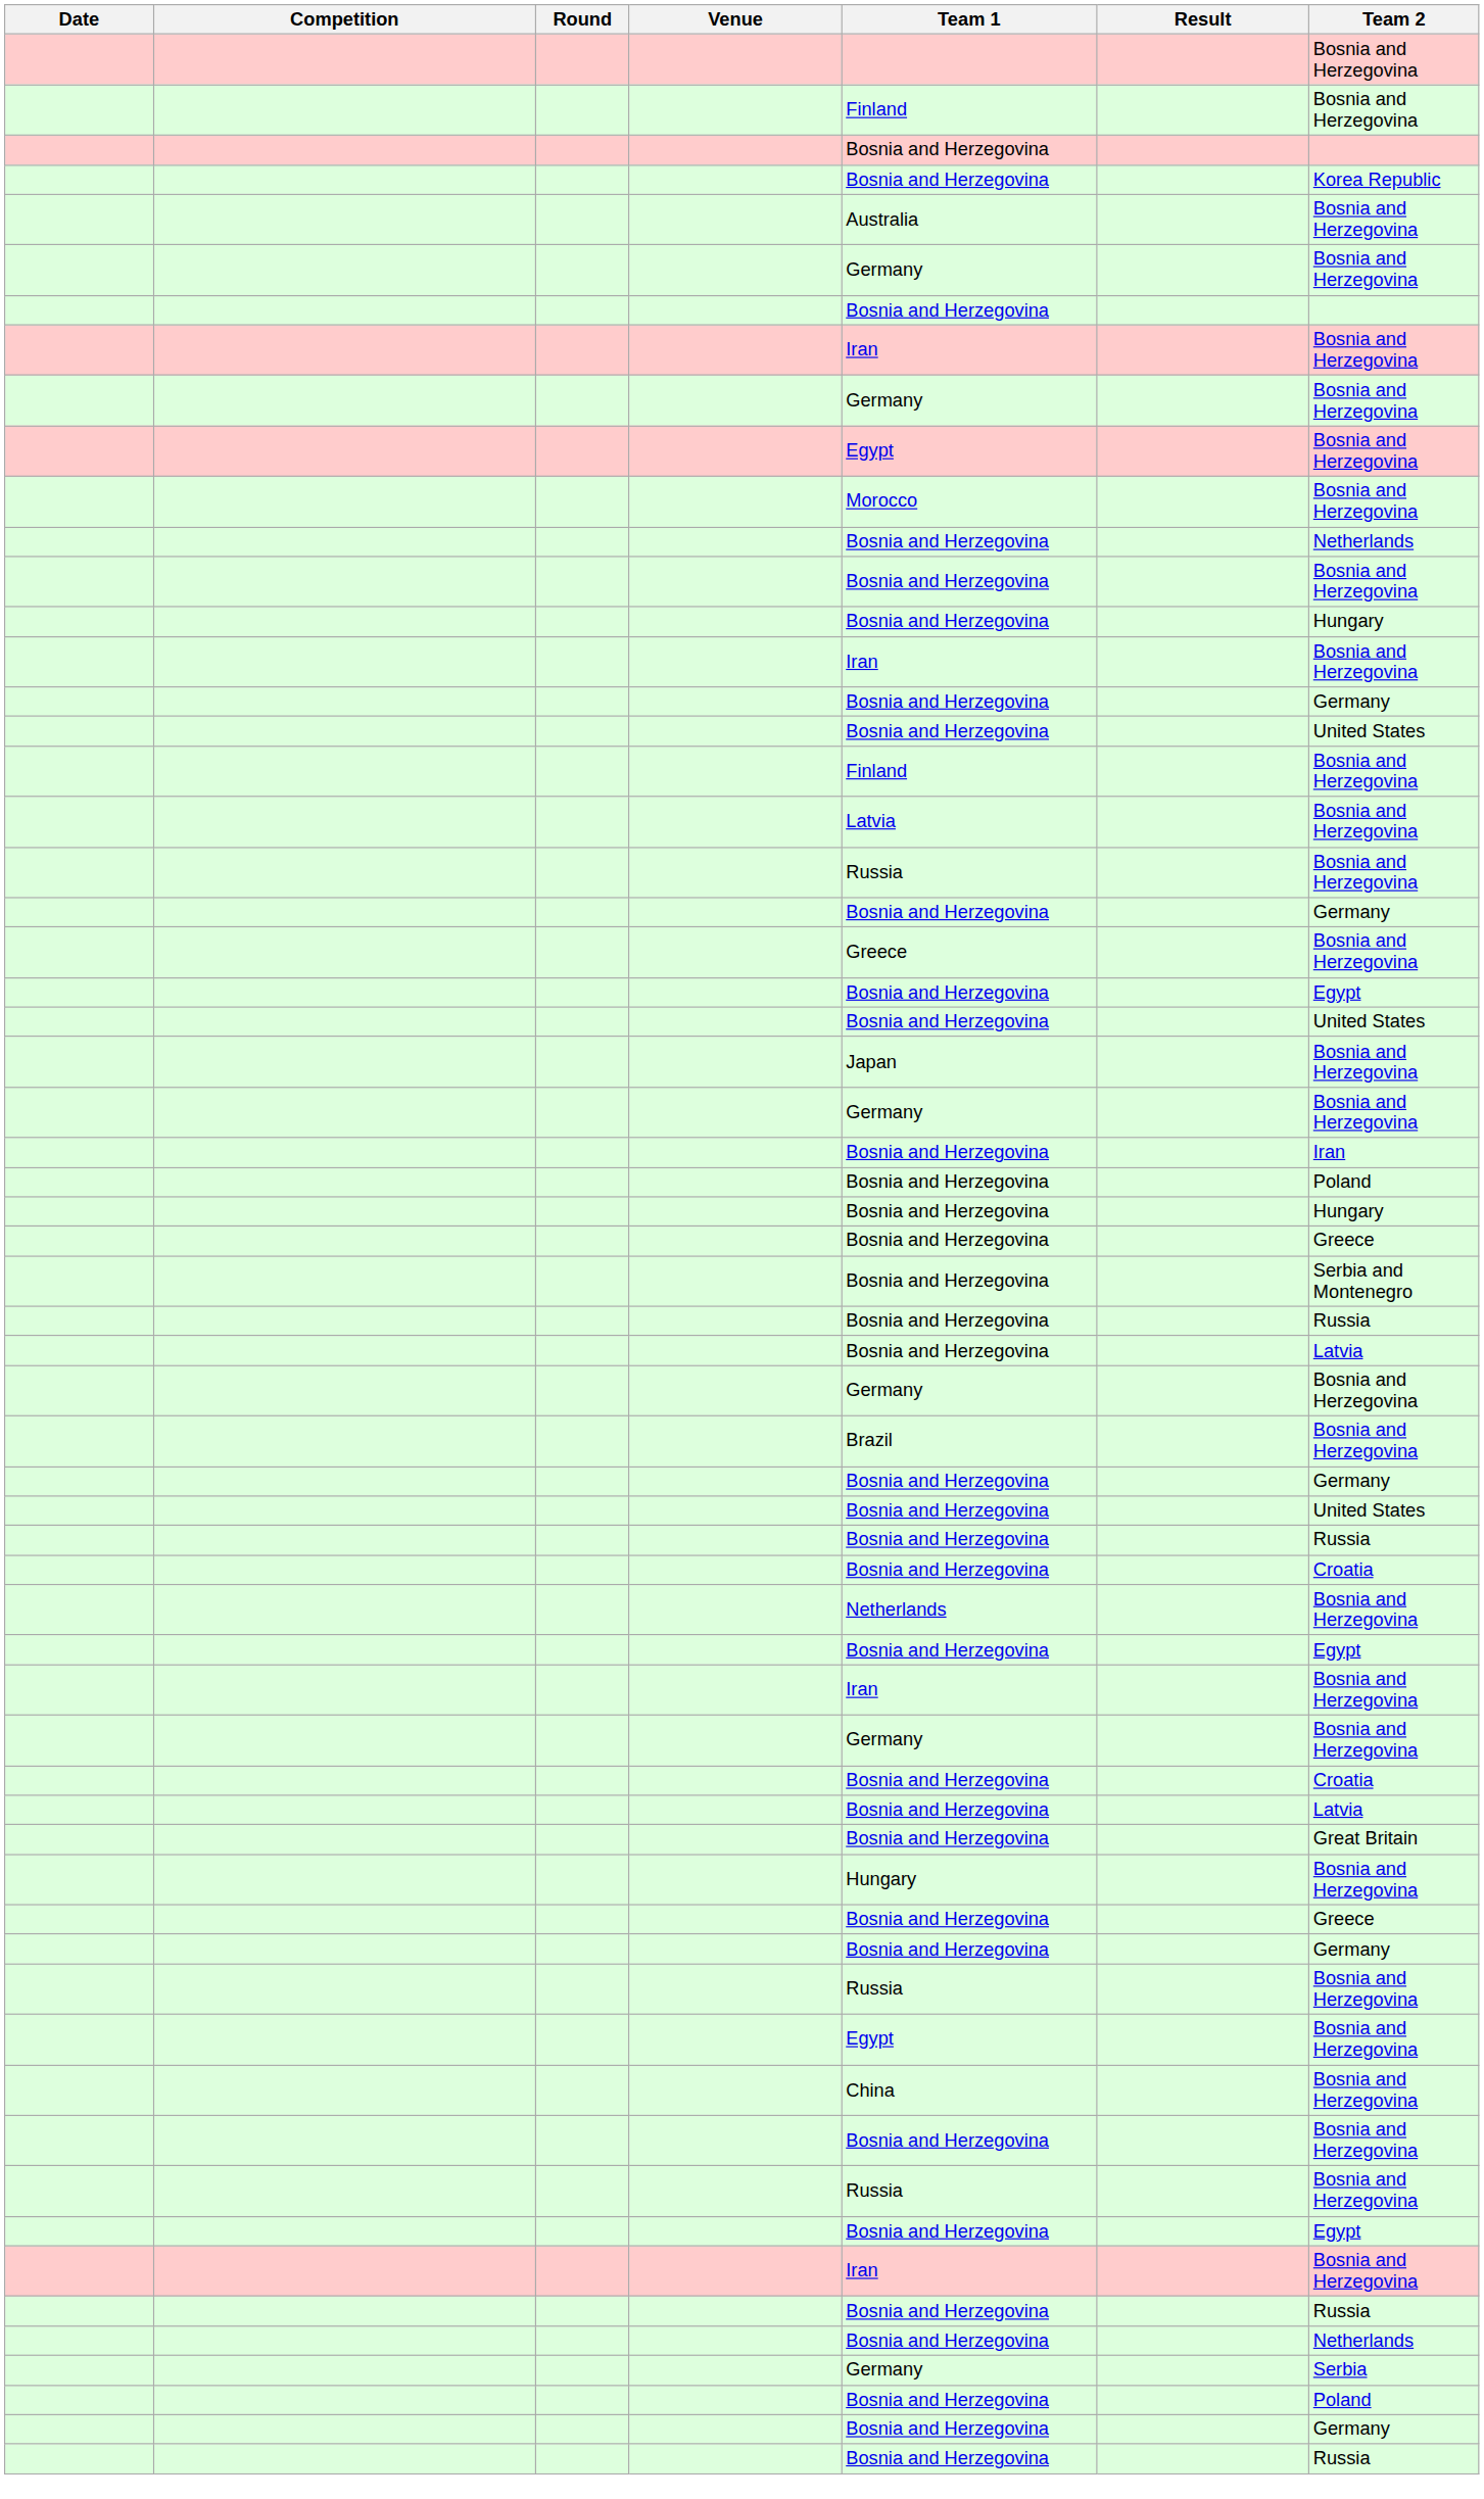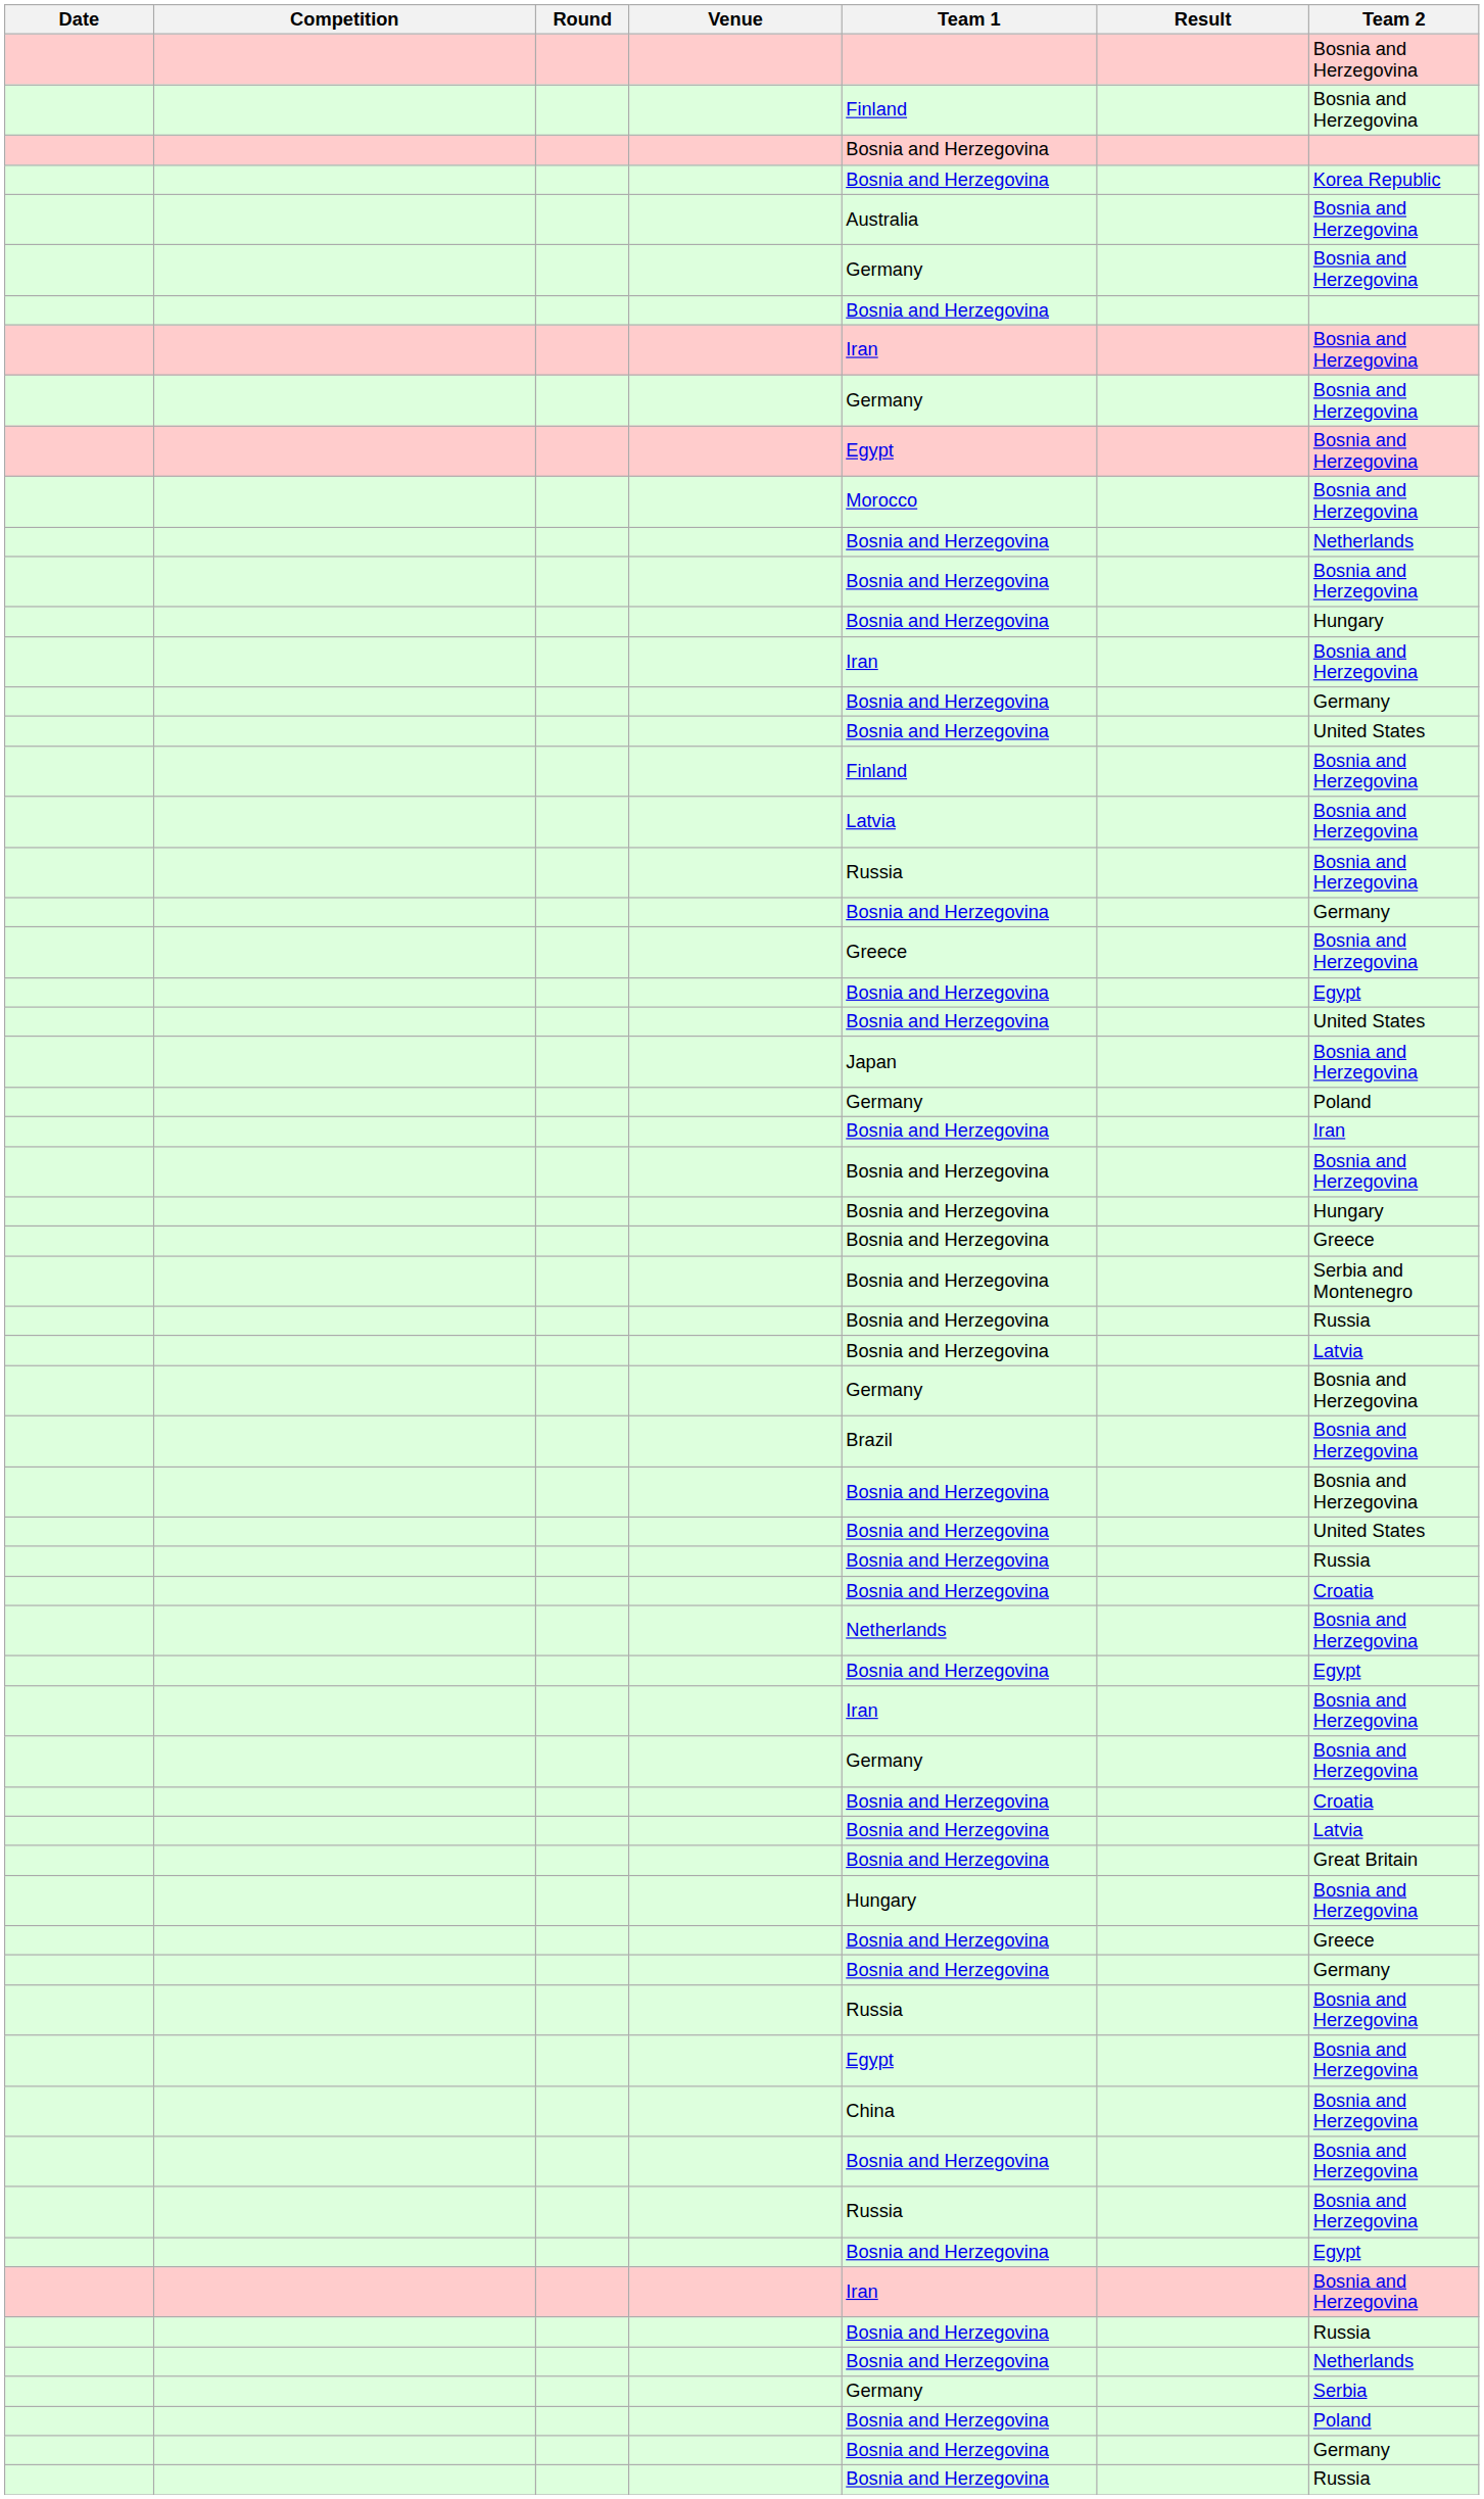row 27 | Team 2: Bosnia and Herzegovina -> Poland
row 29 | Team 2: Poland -> Bosnia and Herzegovina
row 37 | Team 2: Germany -> Bosnia and Herzegovina
